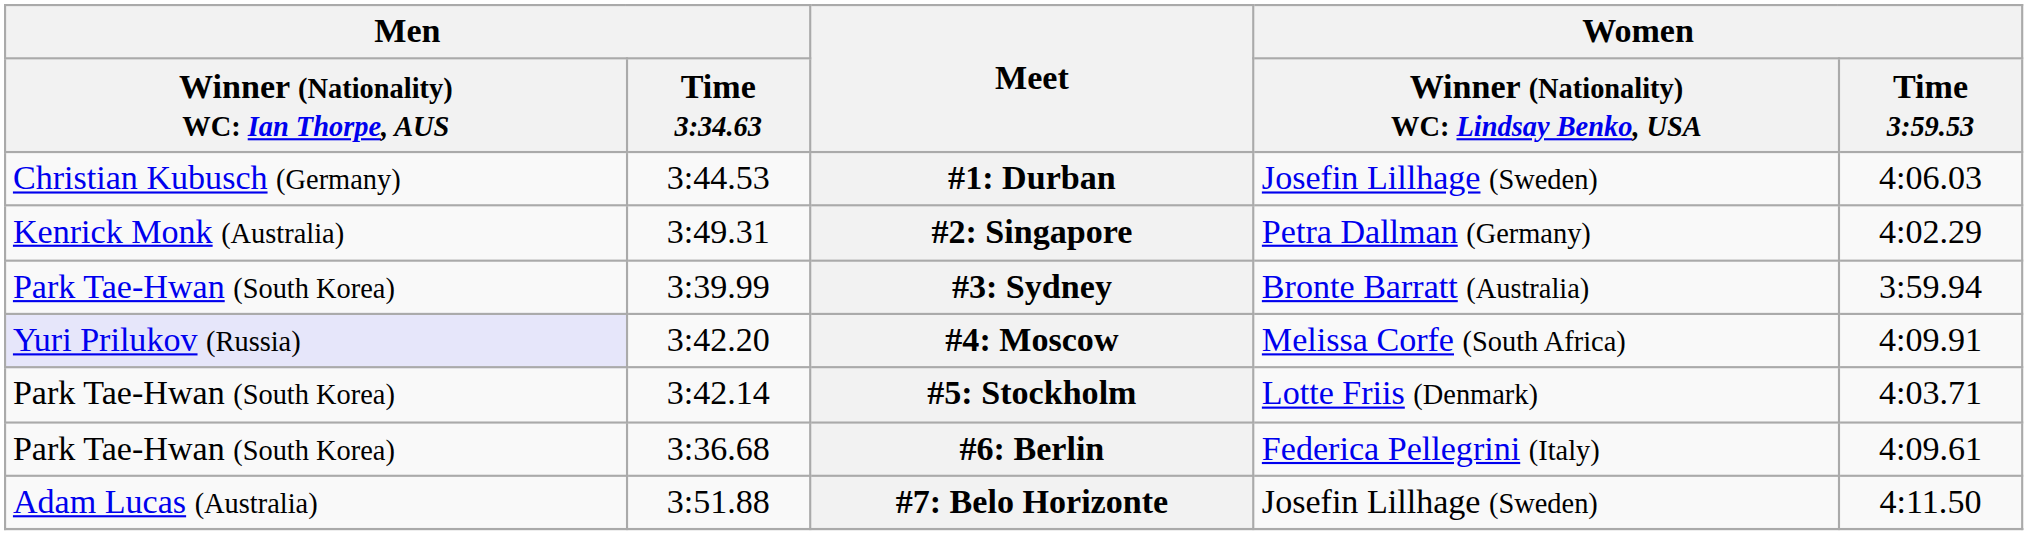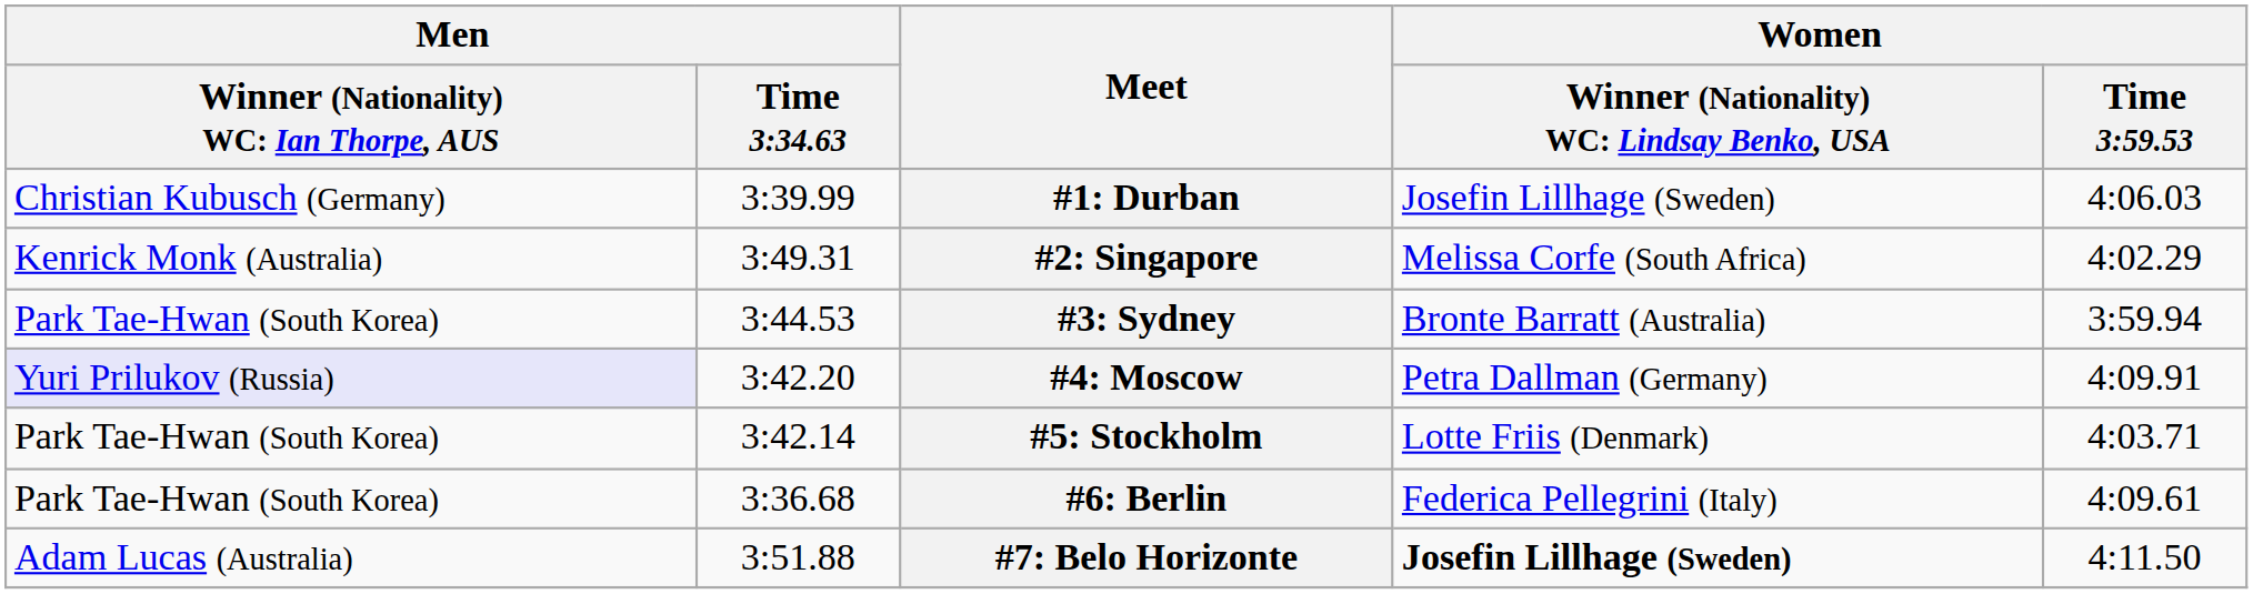#1: Durban | Men / Time 3:34.63: 3:44.53 -> 3:39.99
#2: Singapore | column 4: Petra Dallman (Germany) -> Melissa Corfe (South Africa)
#3: Sydney | Men / Time 3:34.63: 3:39.99 -> 3:44.53
#4: Moscow | column 4: Melissa Corfe (South Africa) -> Petra Dallman (Germany)
#7: Belo Horizonte | column 4: normal -> bold
